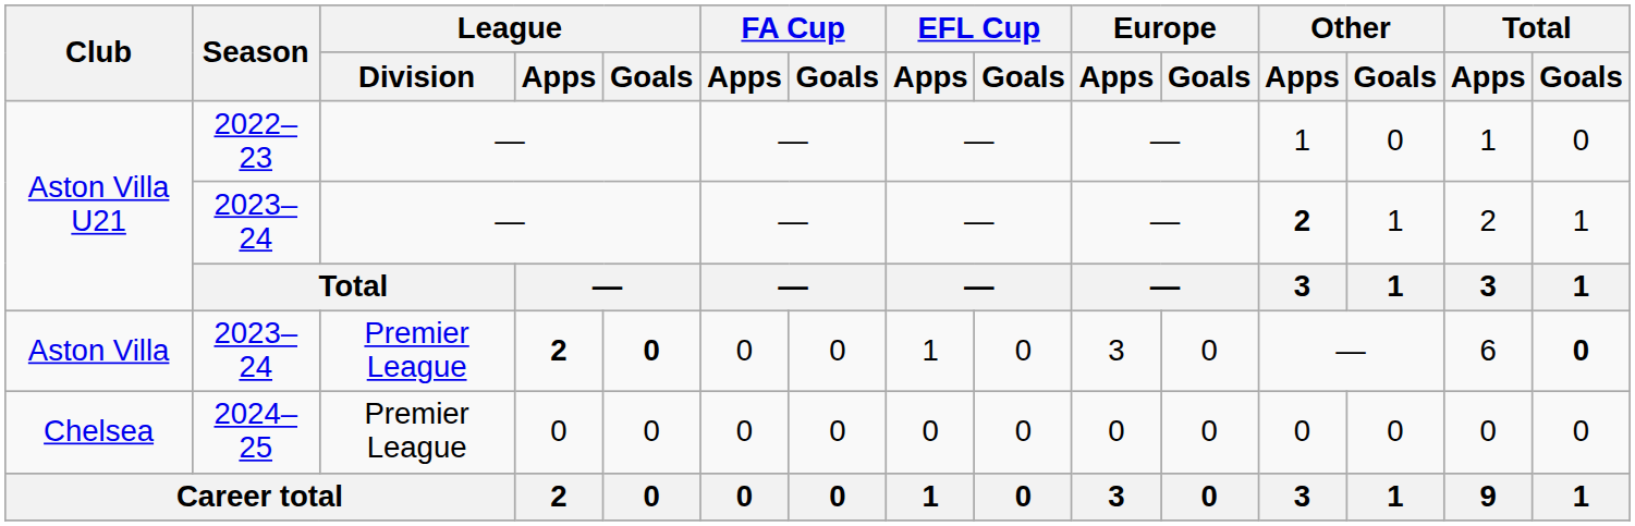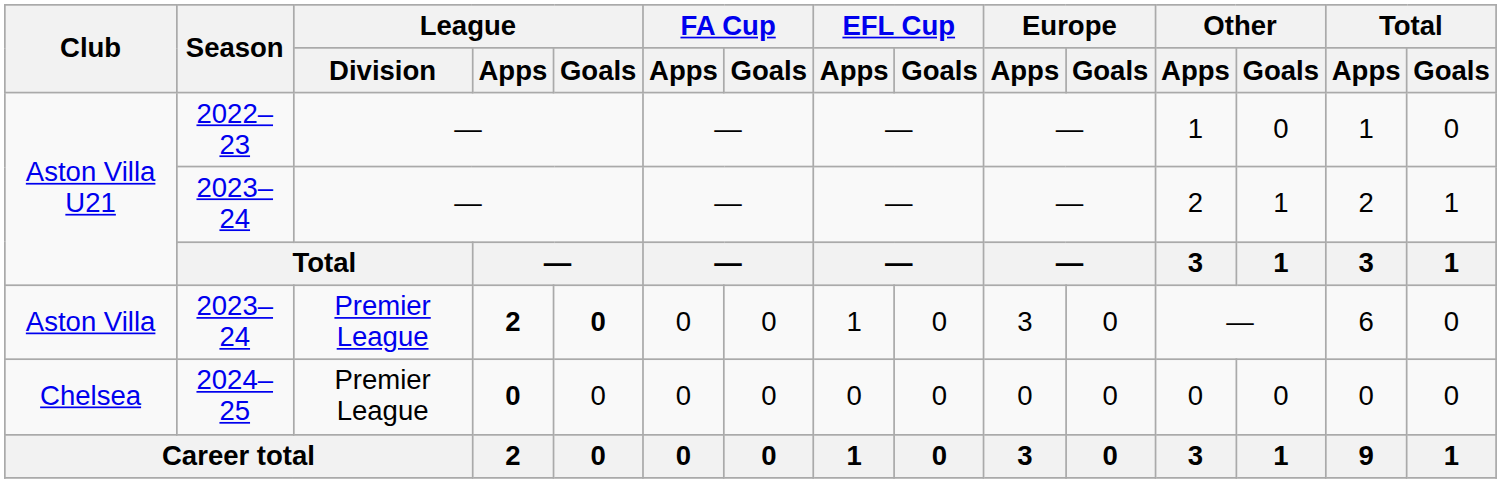Aston Villa U21 / 2023–24 | Other / Apps: bold -> normal
Aston Villa | Total / Goals: bold -> normal
Chelsea | League / Apps: normal -> bold
